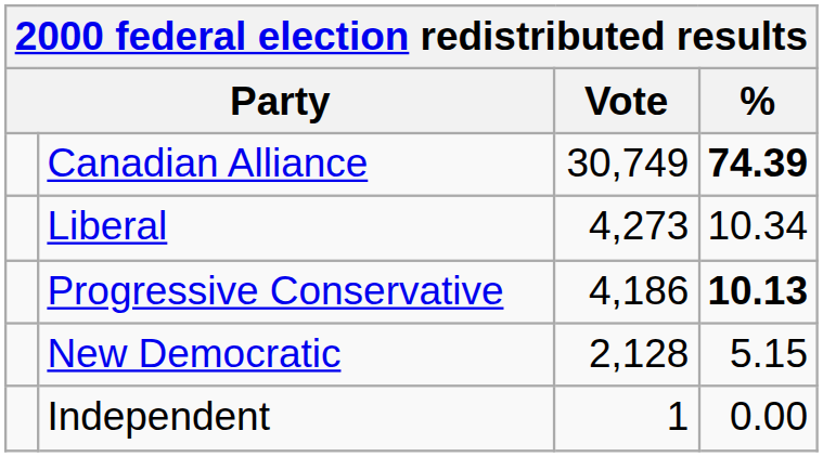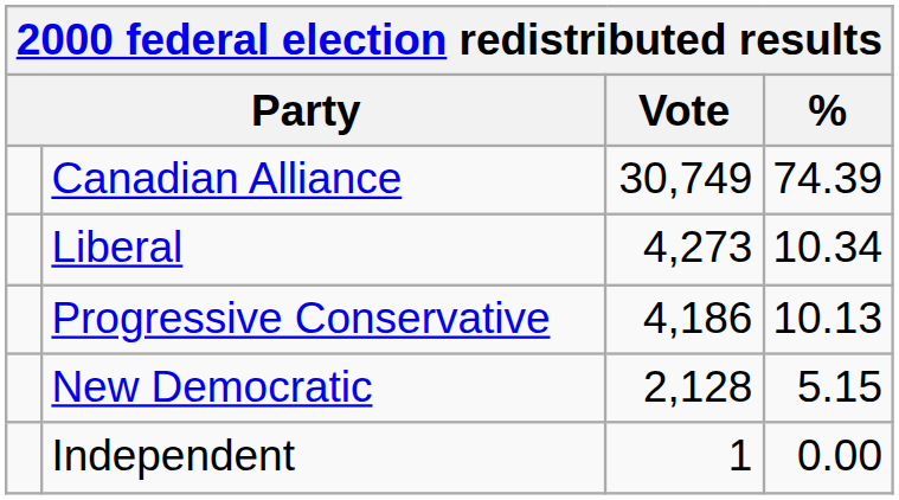Canadian Alliance | %: bold -> normal
Progressive Conservative | %: bold -> normal
